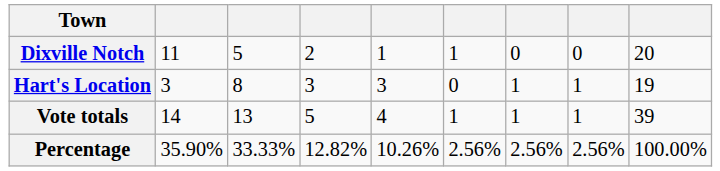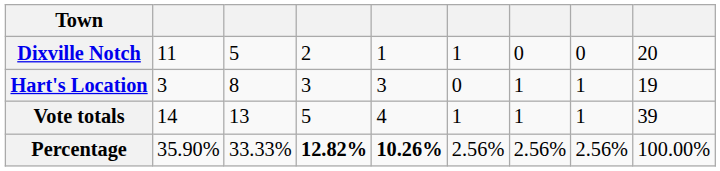Percentage | column 4: normal -> bold
Percentage | column 5: normal -> bold
